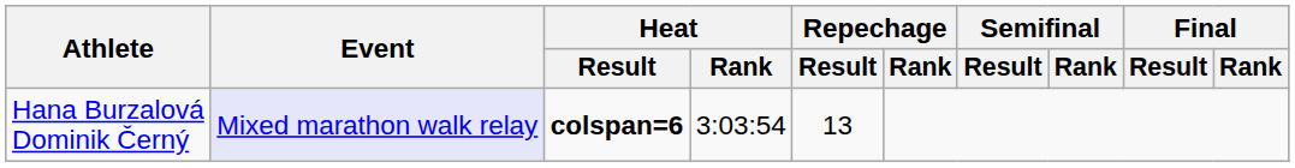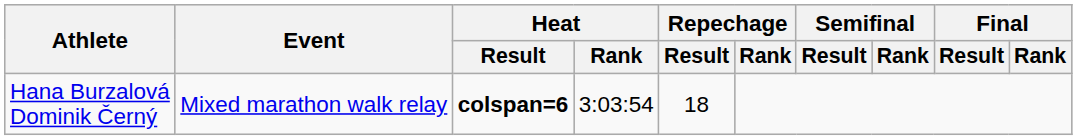Hana Burzalová Dominik Černý | Event: lavender background -> no background
Hana Burzalová Dominik Černý | Repechage / Result: 13 -> 18
